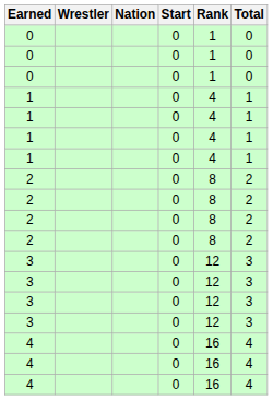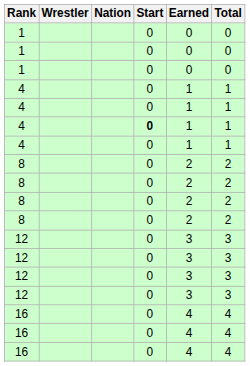columns swapped: Rank <-> Earned
row 7 | Start: normal -> bold
